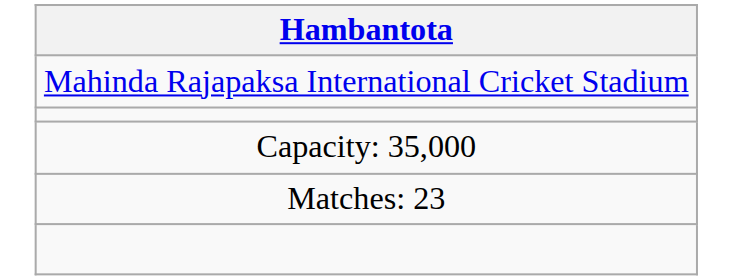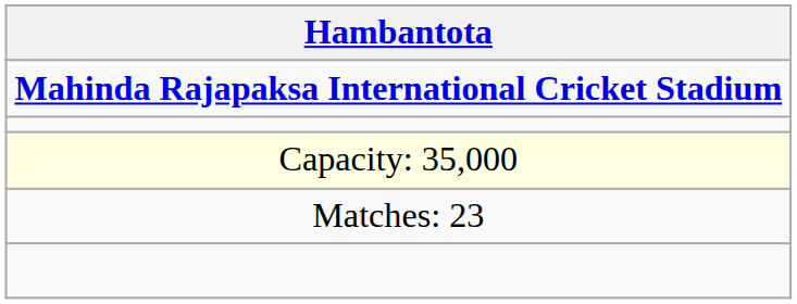Mahinda Rajapaksa International Cricket Stadium | Hambantota: normal -> bold
Capacity: 35,000 | Hambantota: no background -> lightyellow background
